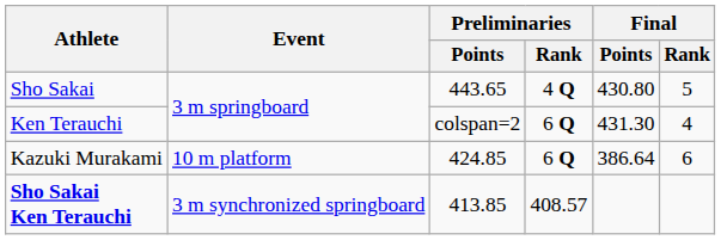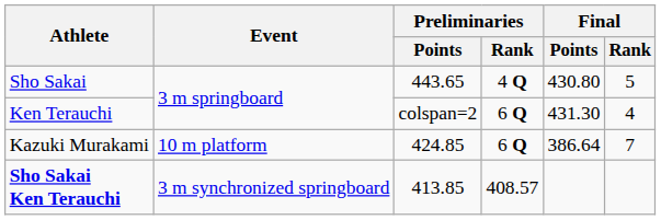Kazuki Murakami | Final / Rank: 6 -> 7
